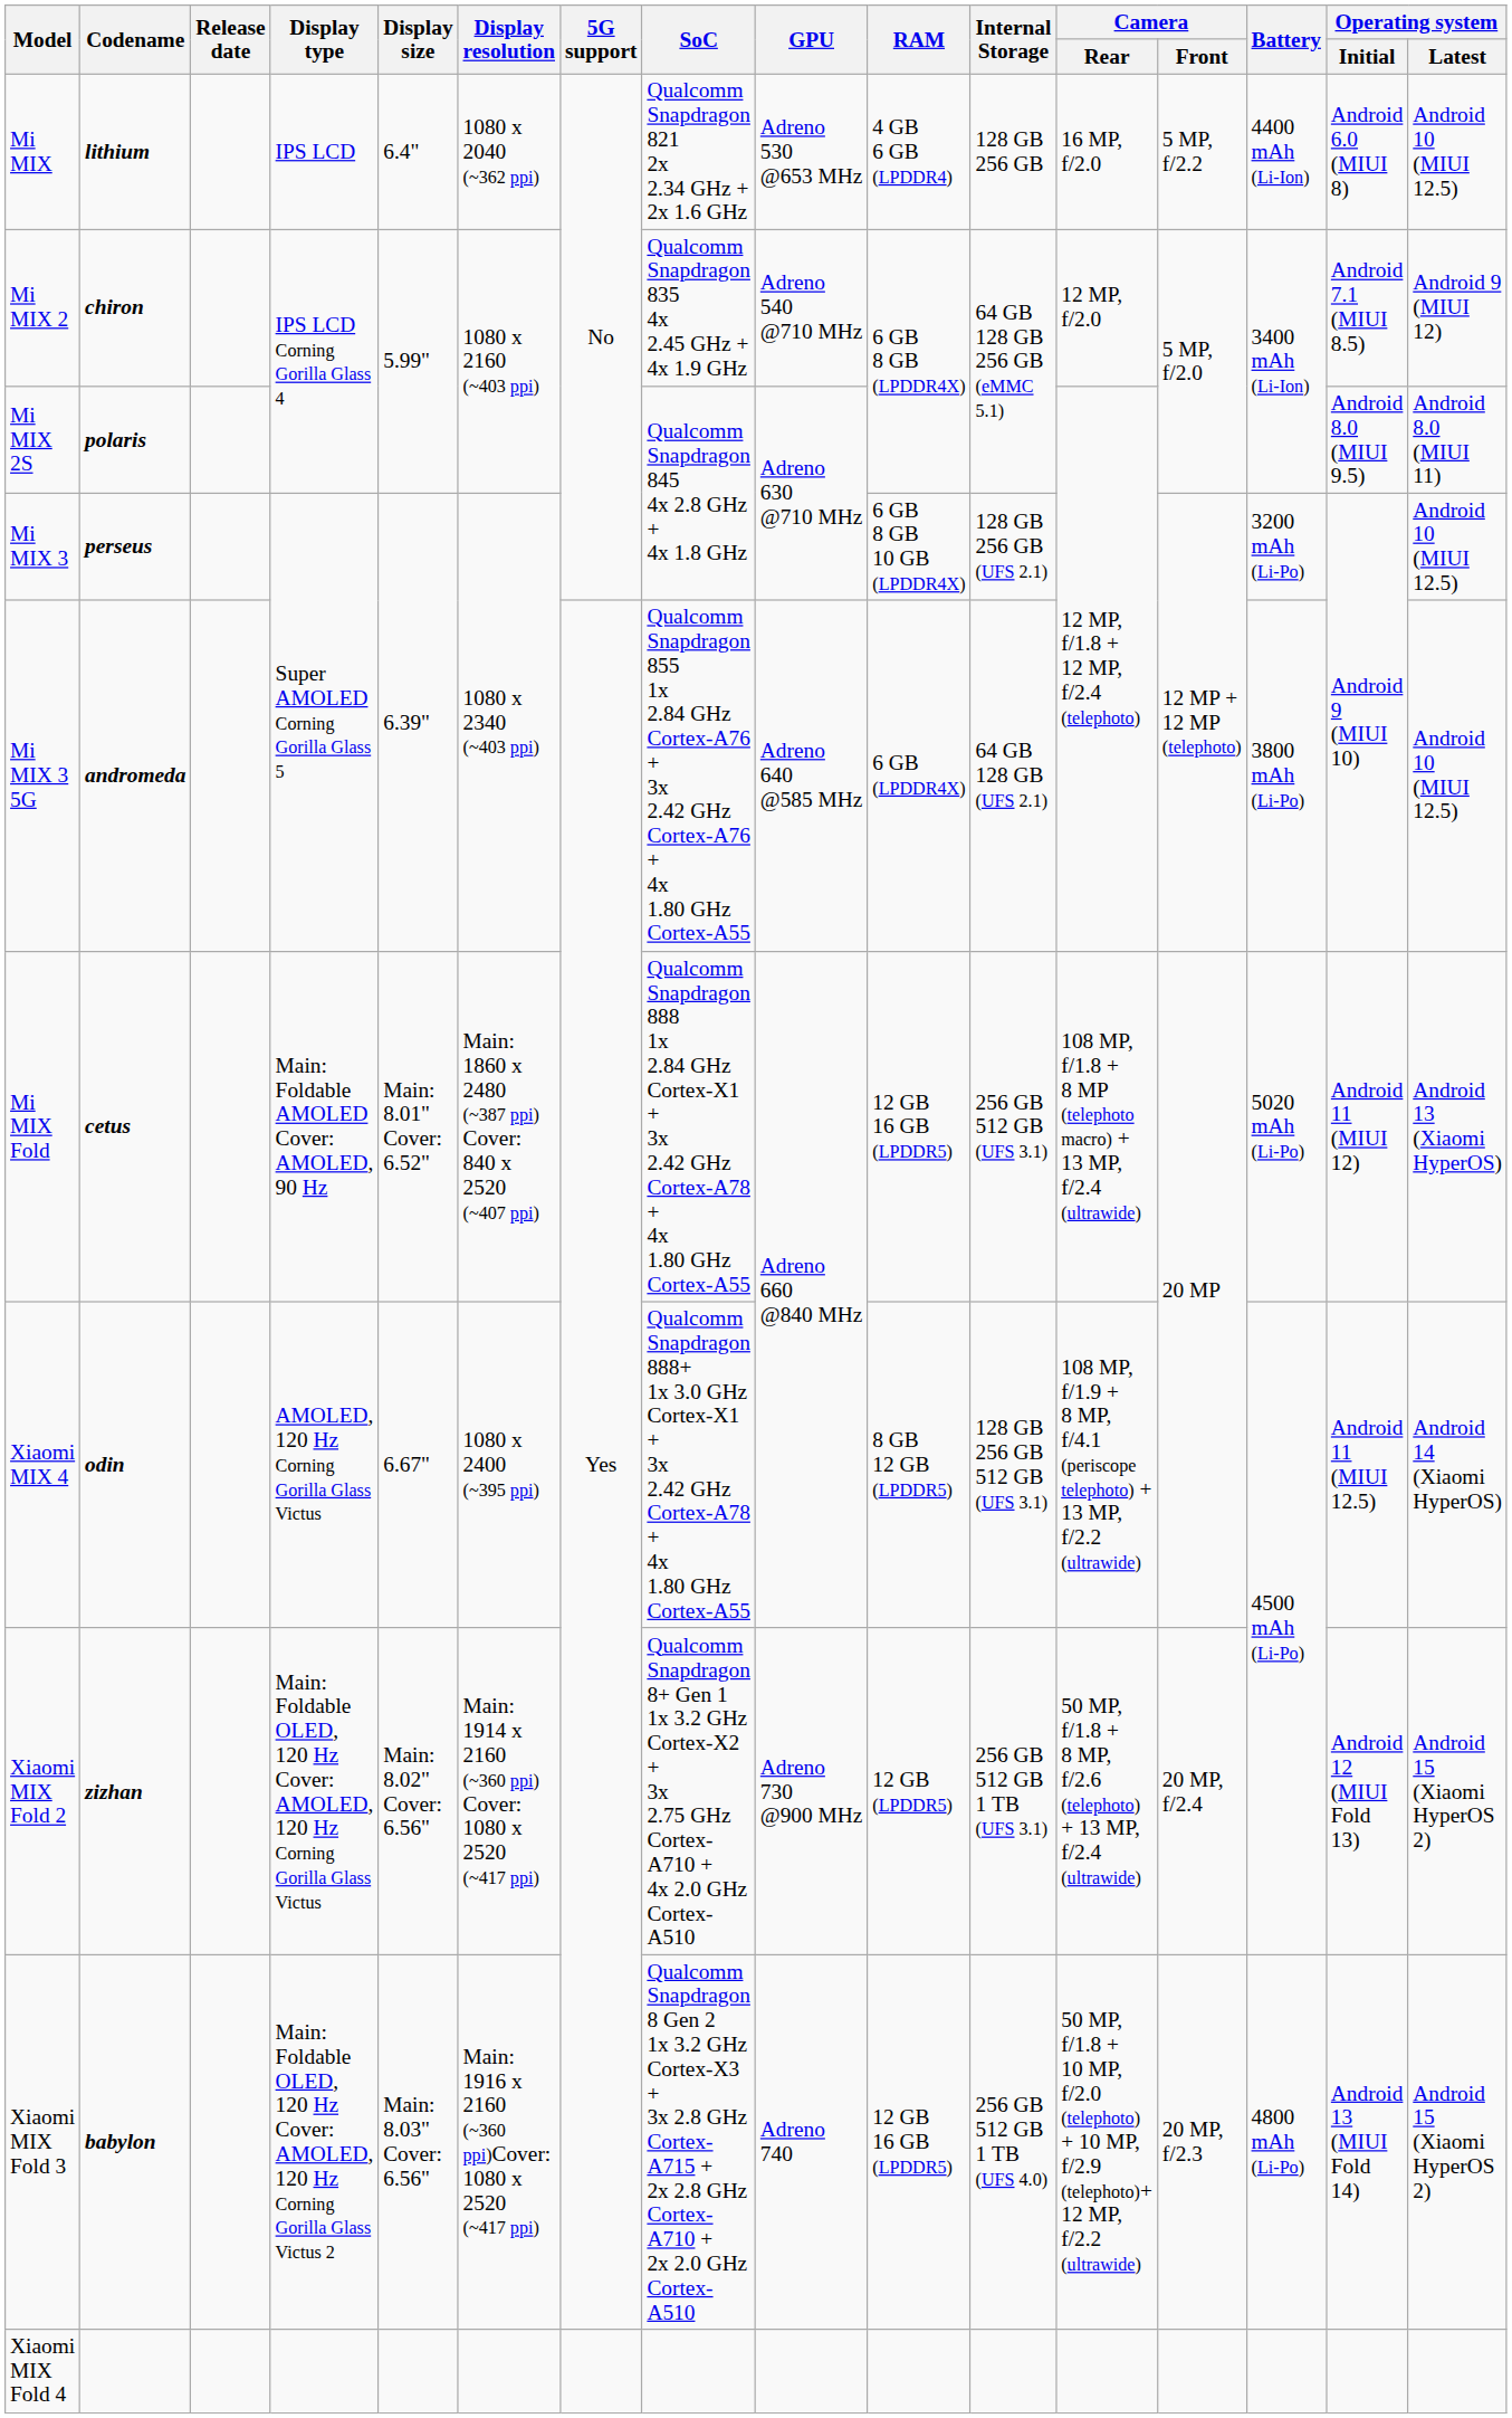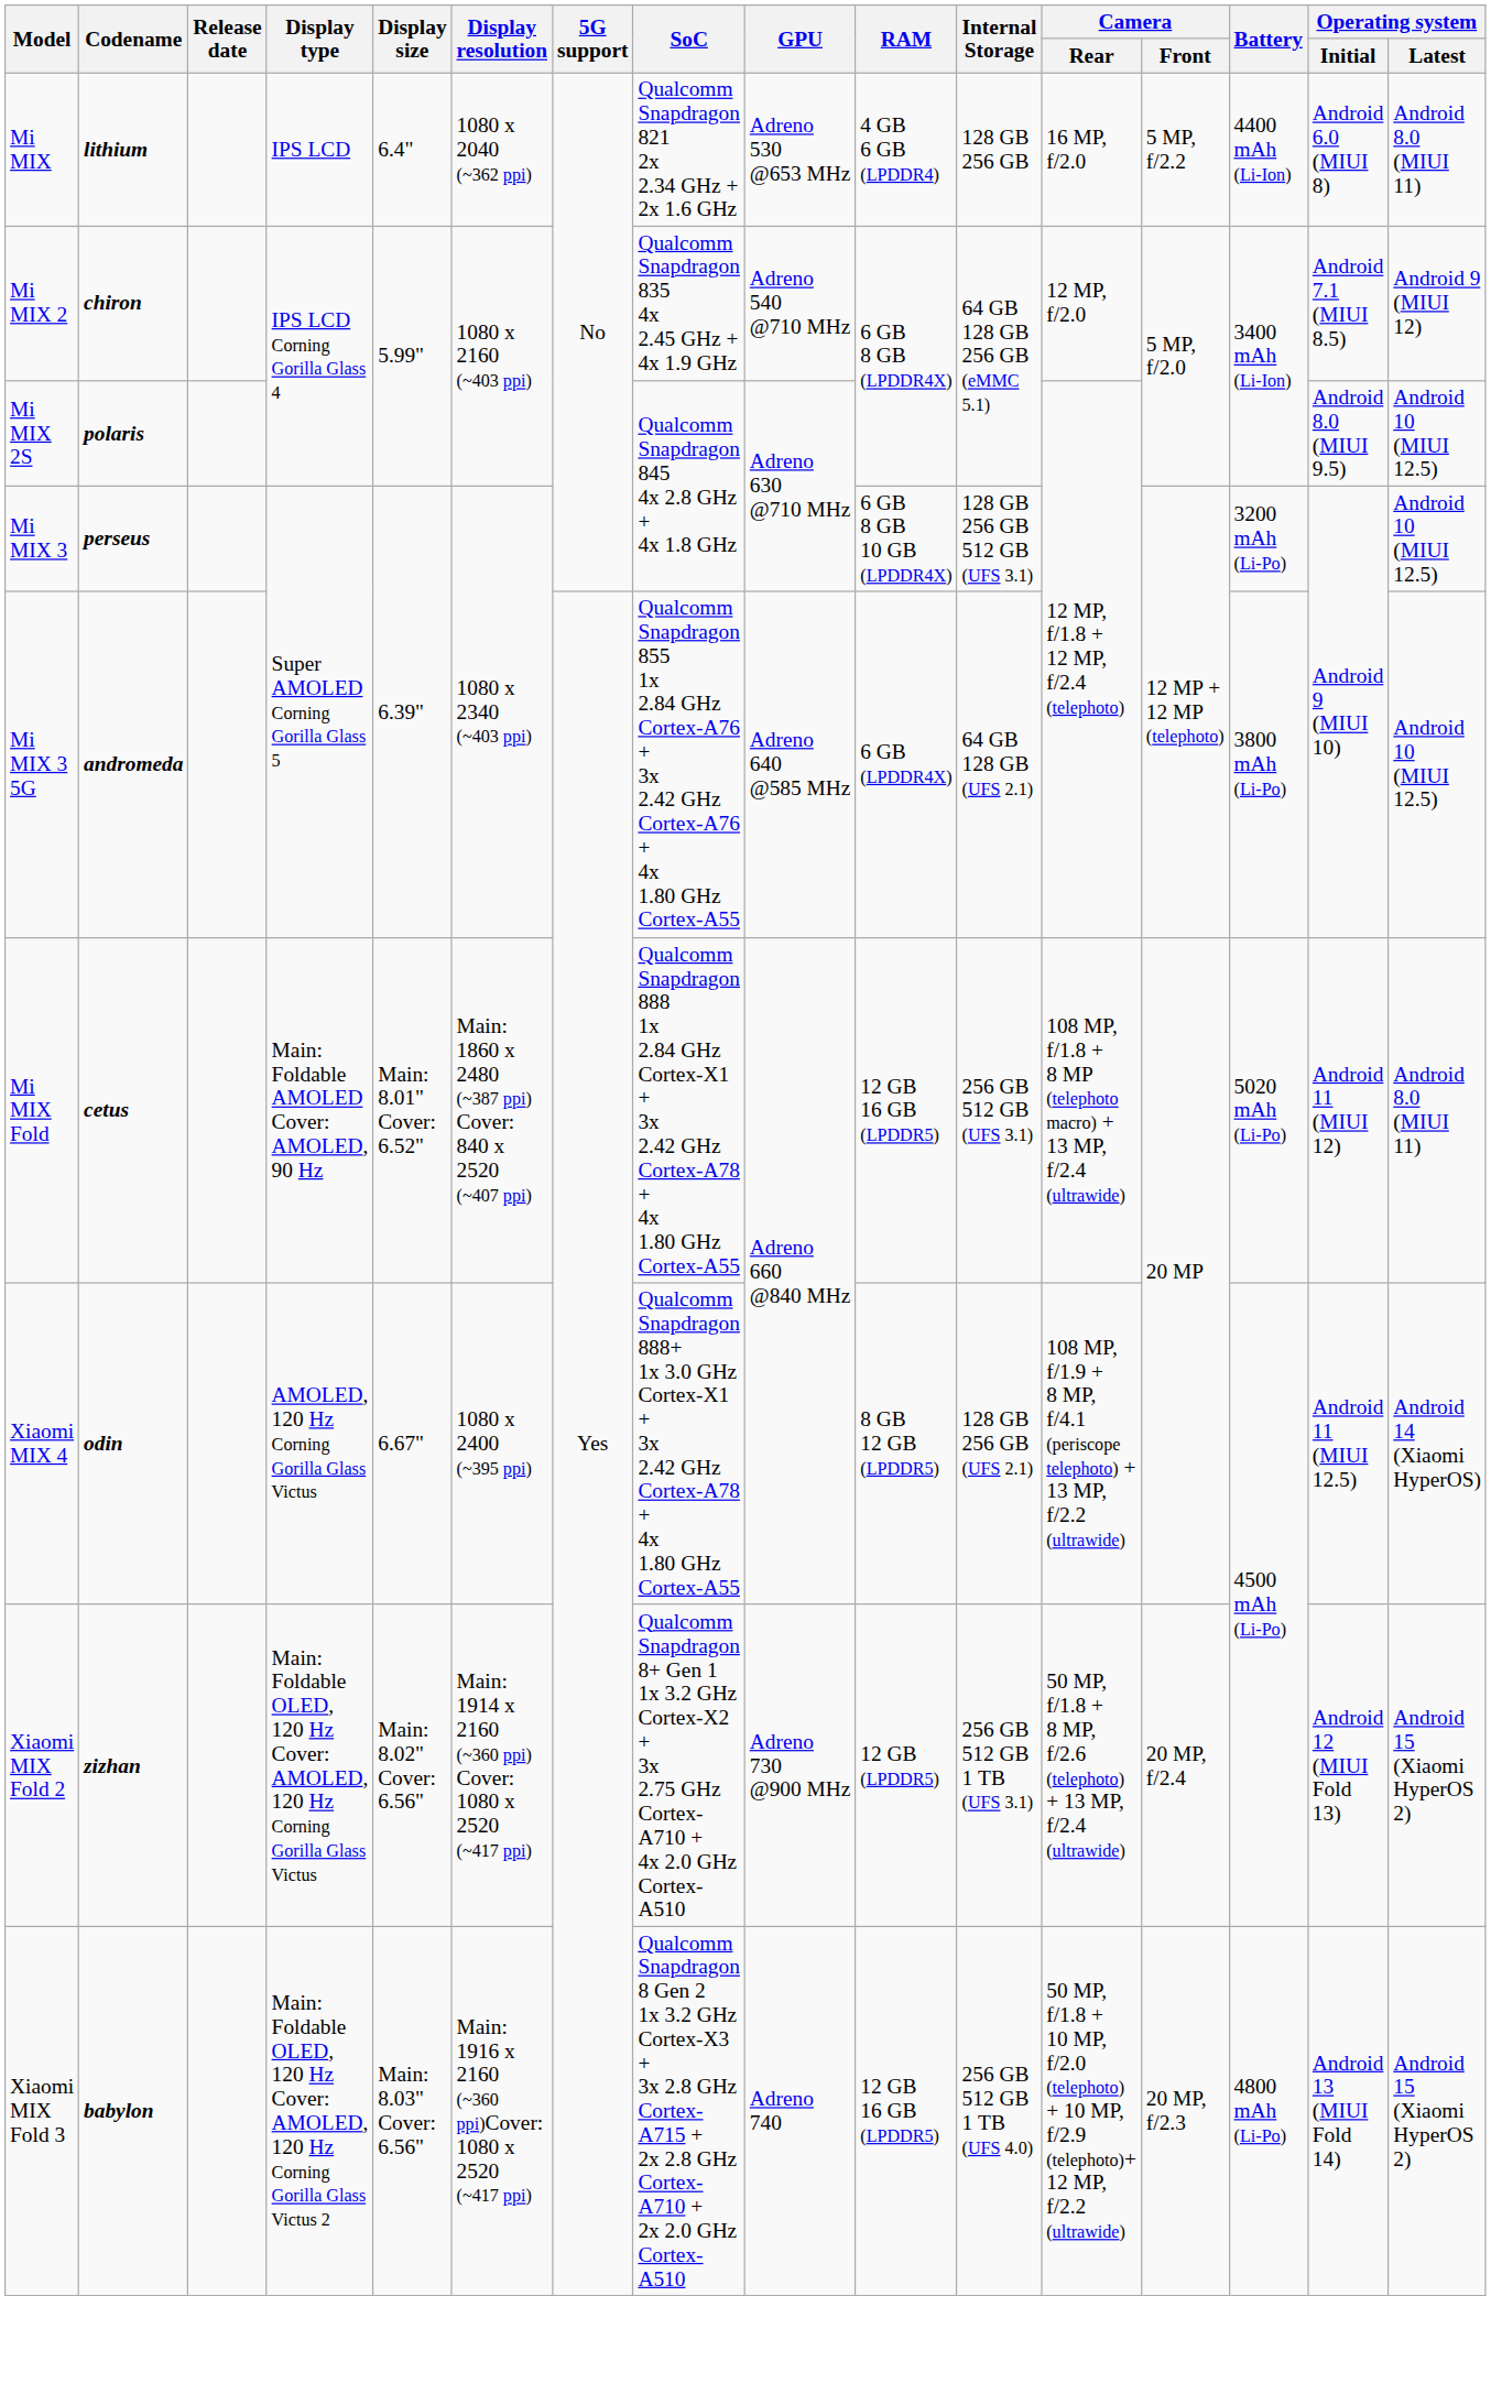Mi MIX | Operating system / Latest: Android 10 (MIUI 12.5) -> Android 8.0 (MIUI 11)
Mi MIX 2S | Operating system / Latest: Android 8.0 (MIUI 11) -> Android 10 (MIUI 12.5)
Mi MIX 3 | Internal Storage: 128 GB 256 GB (UFS 2.1) -> 128 GB 256 GB 512 GB (UFS 3.1)
Mi MIX Fold | Operating system / Latest: Android 13 (Xiaomi HyperOS) -> Android 8.0 (MIUI 11)
Xiaomi MIX 4 | Internal Storage: 128 GB 256 GB 512 GB (UFS 3.1) -> 128 GB 256 GB (UFS 2.1)
- row: Xiaomi MIX Fold 4
